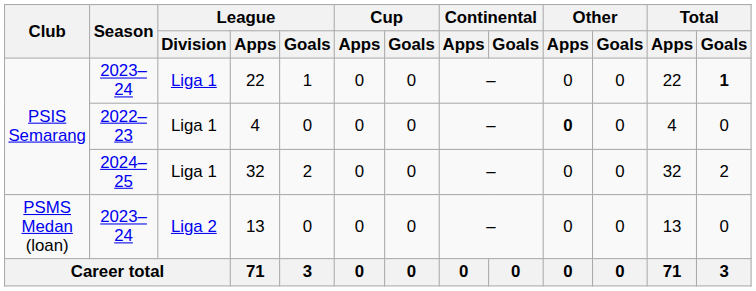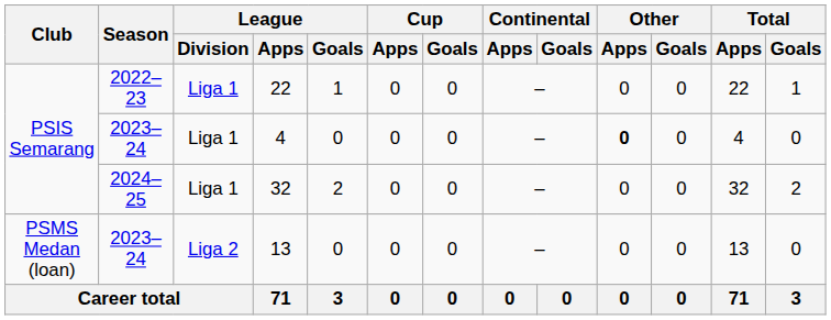row 3 | Season: 2023–24 -> 2022–23
row 3 | Total / Goals: bold -> normal
row 4 | Season: 2022–23 -> 2023–24
